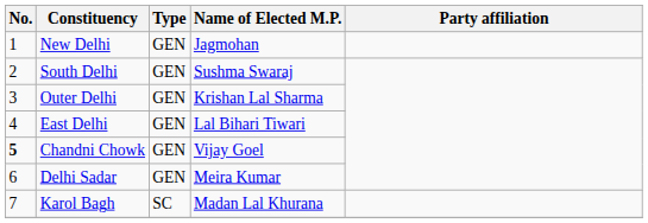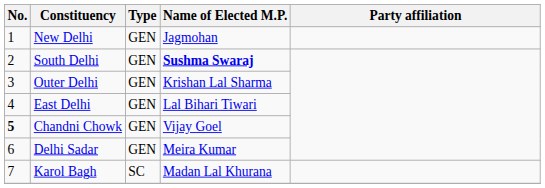South Delhi | Name of Elected M.P.: normal -> bold
